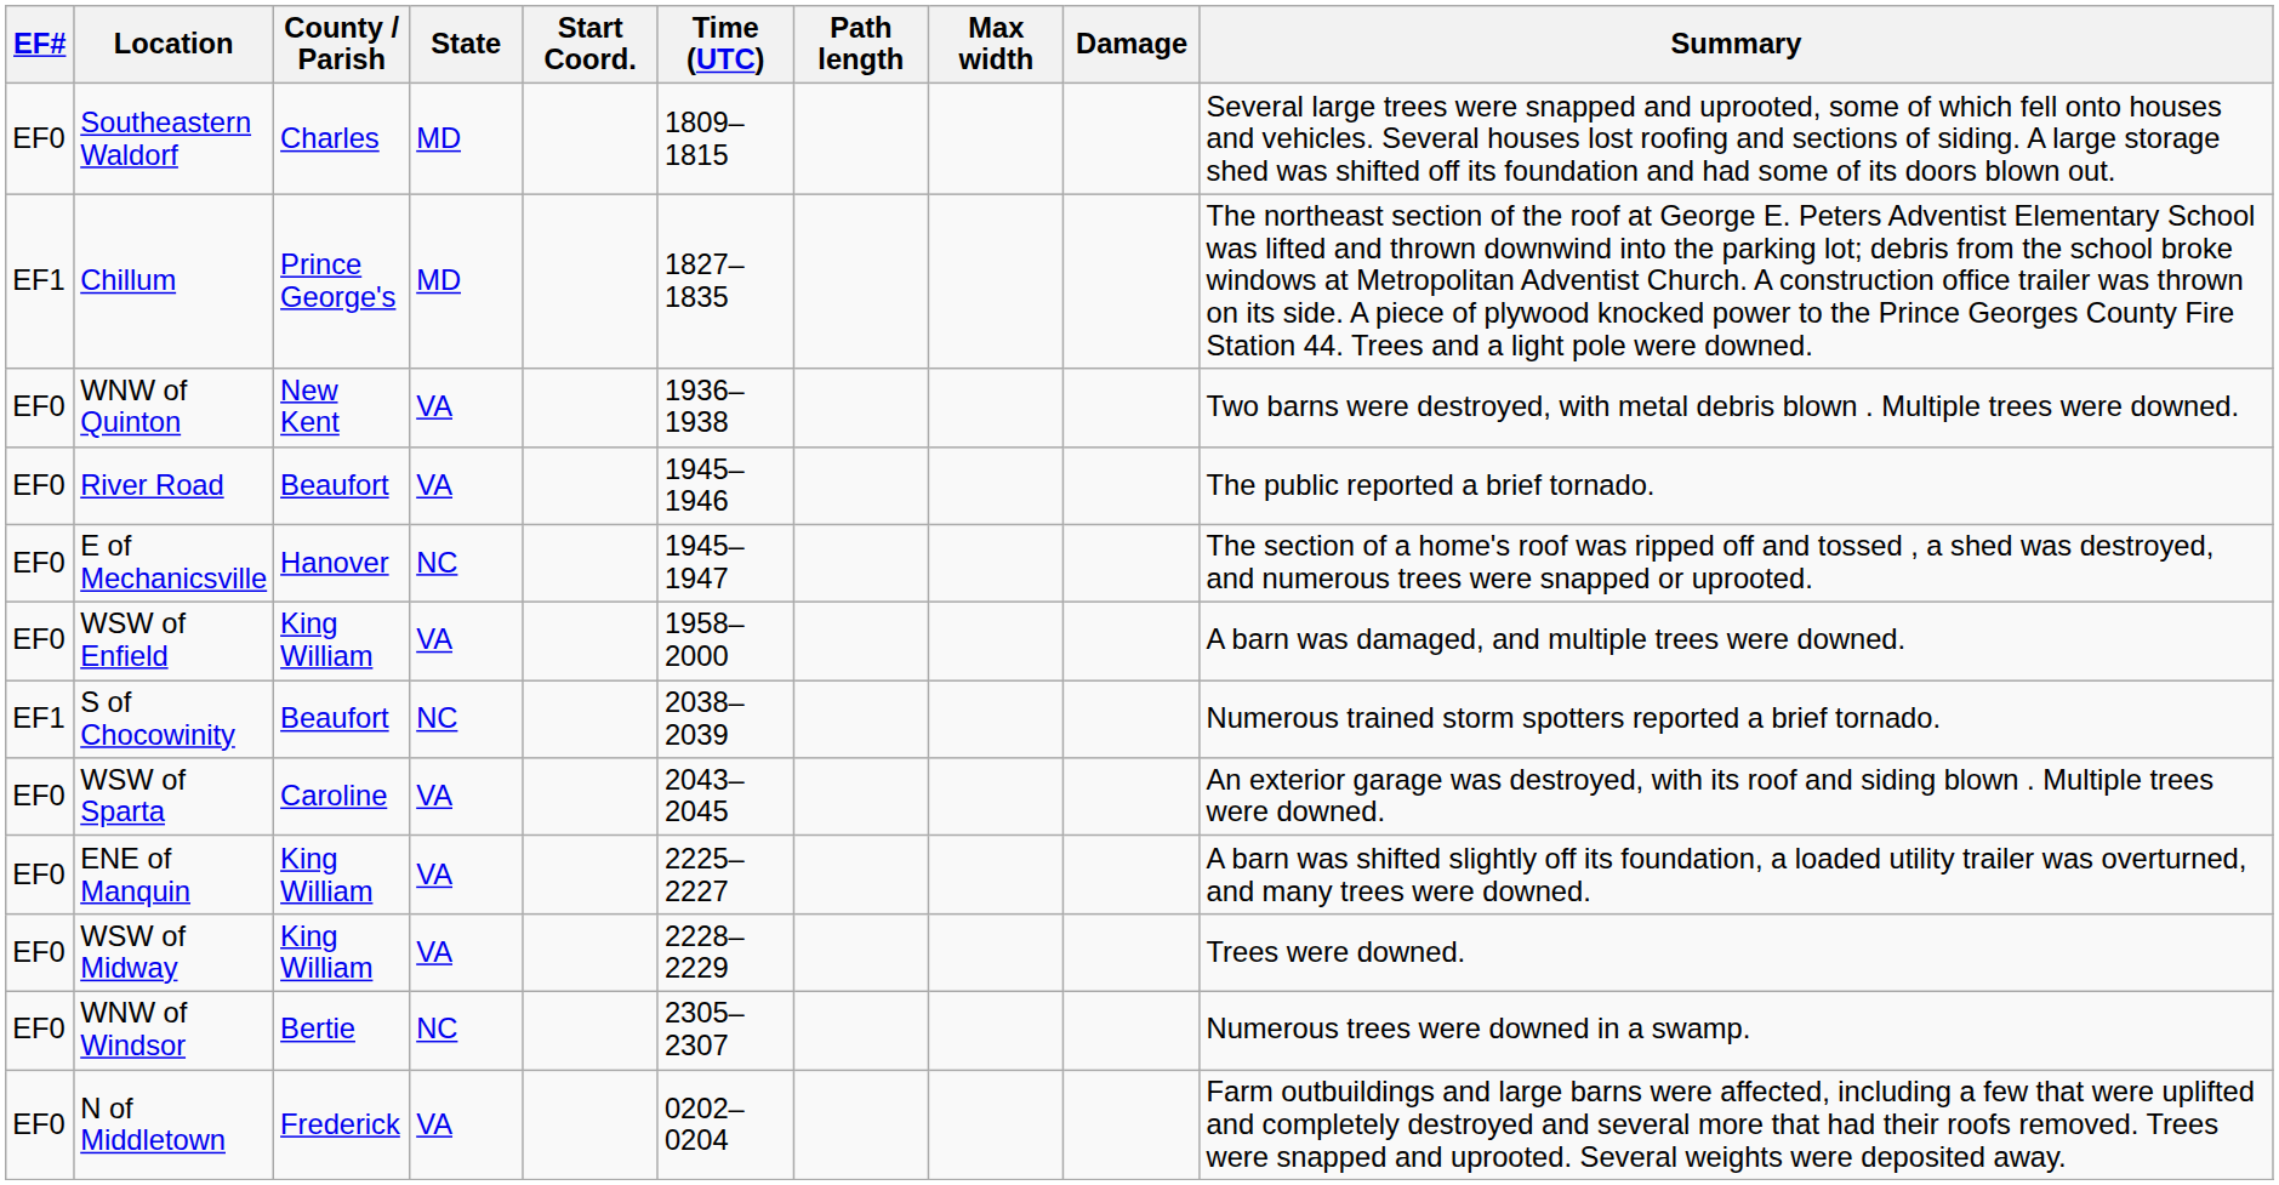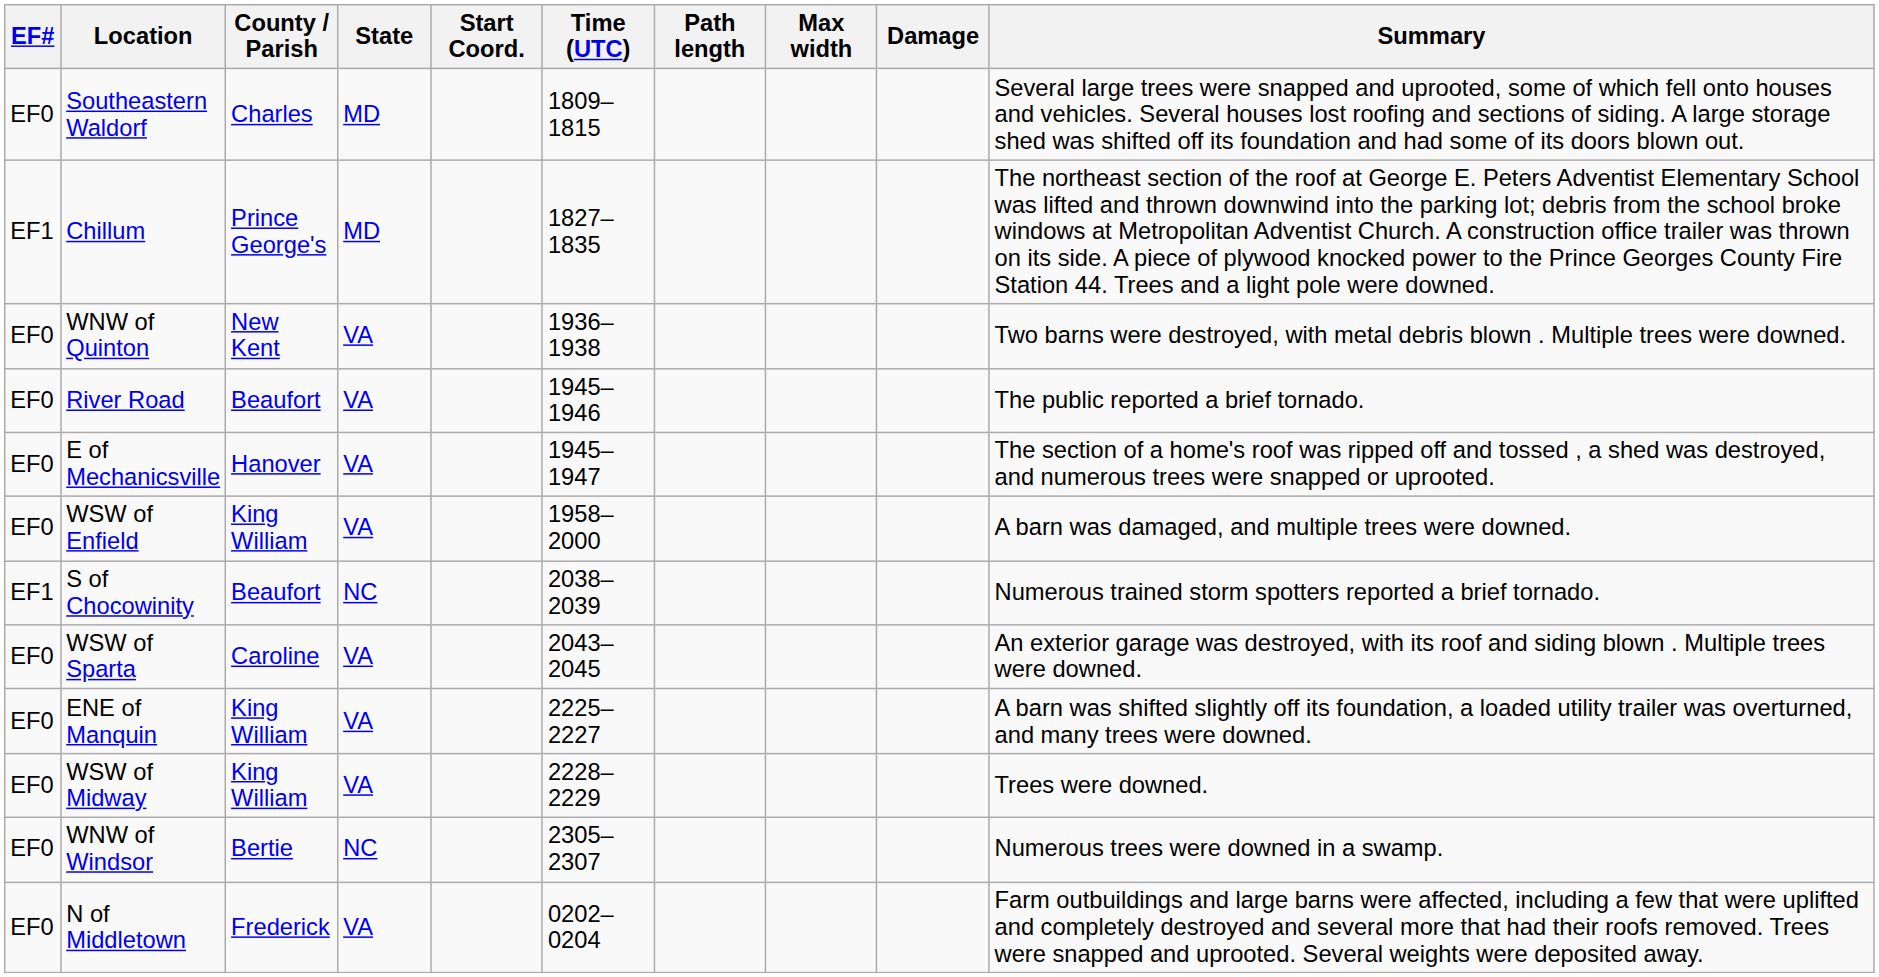E of Mechanicsville | State: NC -> VA
